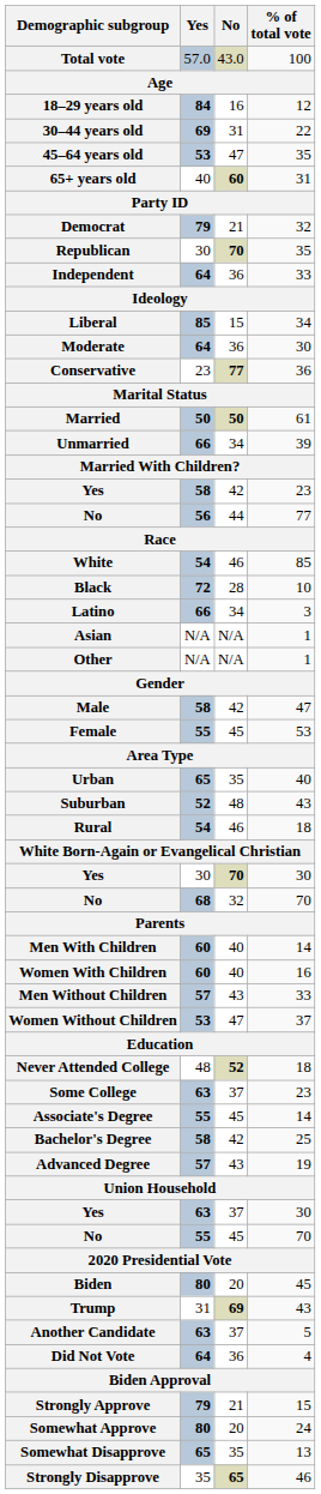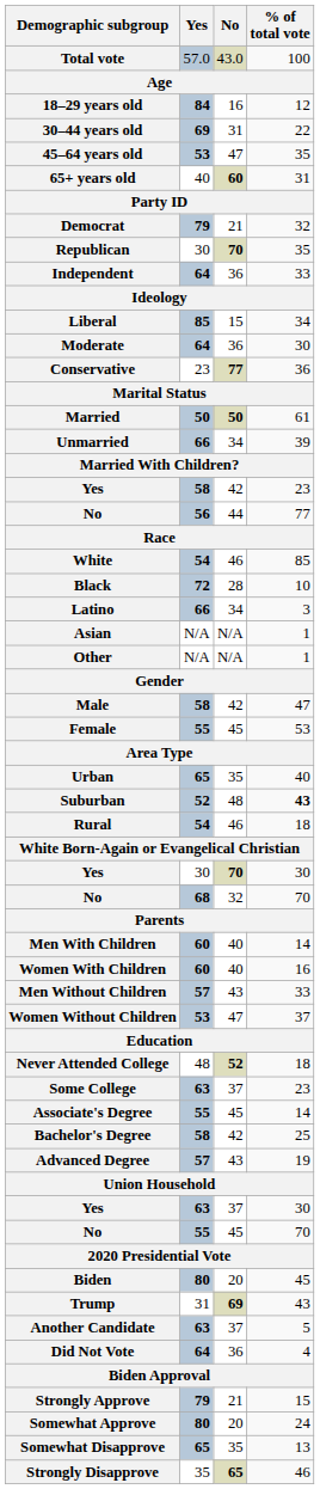Suburban | % of total vote: normal -> bold
